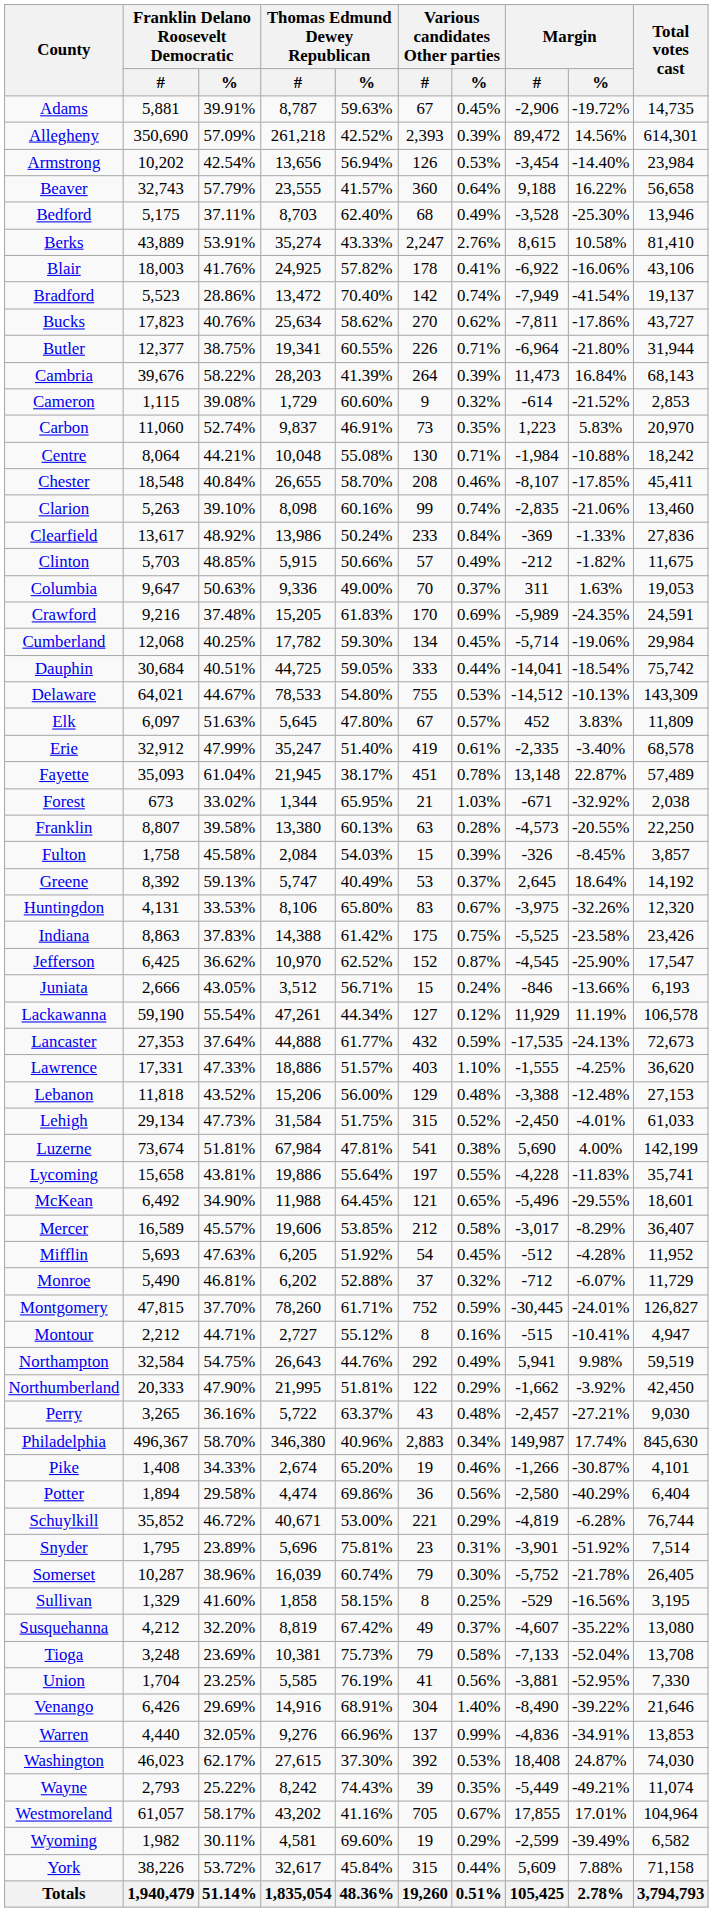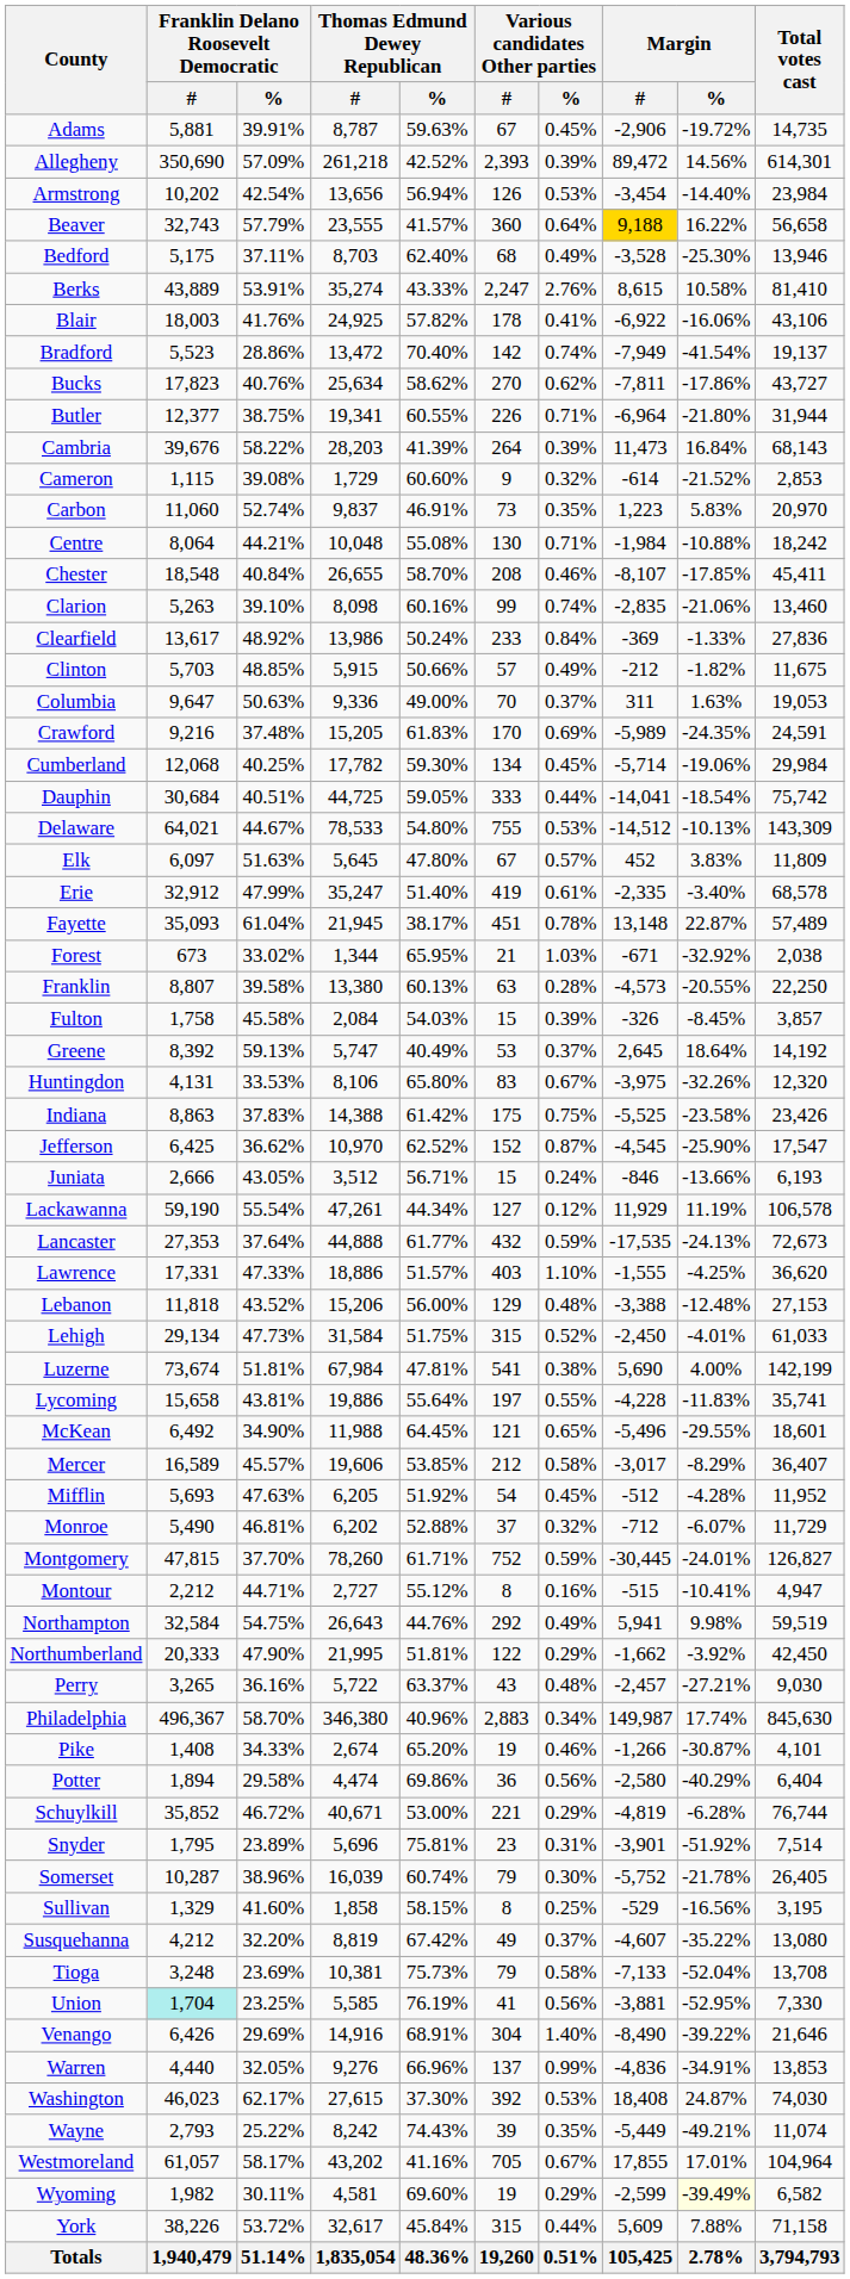Beaver | Margin / #: no background -> gold background
Union | Franklin Delano Roosevelt Democratic / #: no background -> paleturquoise background
Wyoming | Margin / %: no background -> lightyellow background
